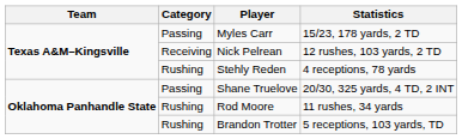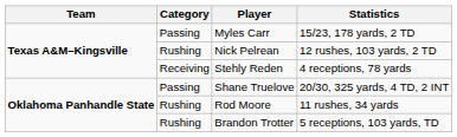Nick Pelrean | Category: Receiving -> Rushing
Stehly Reden | Category: Rushing -> Receiving
